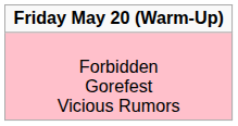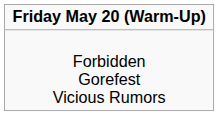Forbidden Gorefest Vicious Rumors | column 1: pink background -> no background
